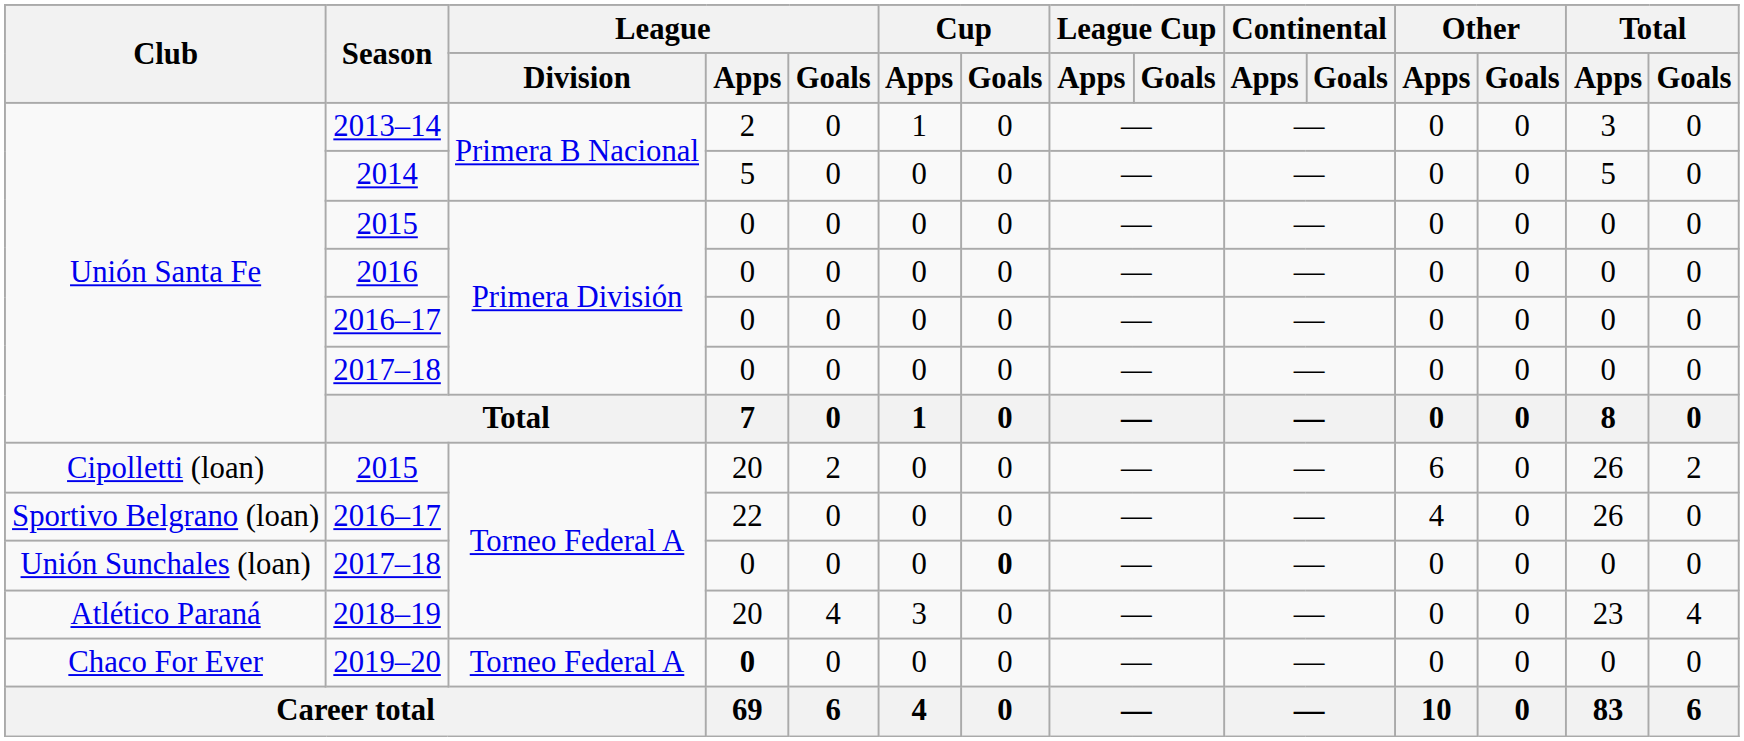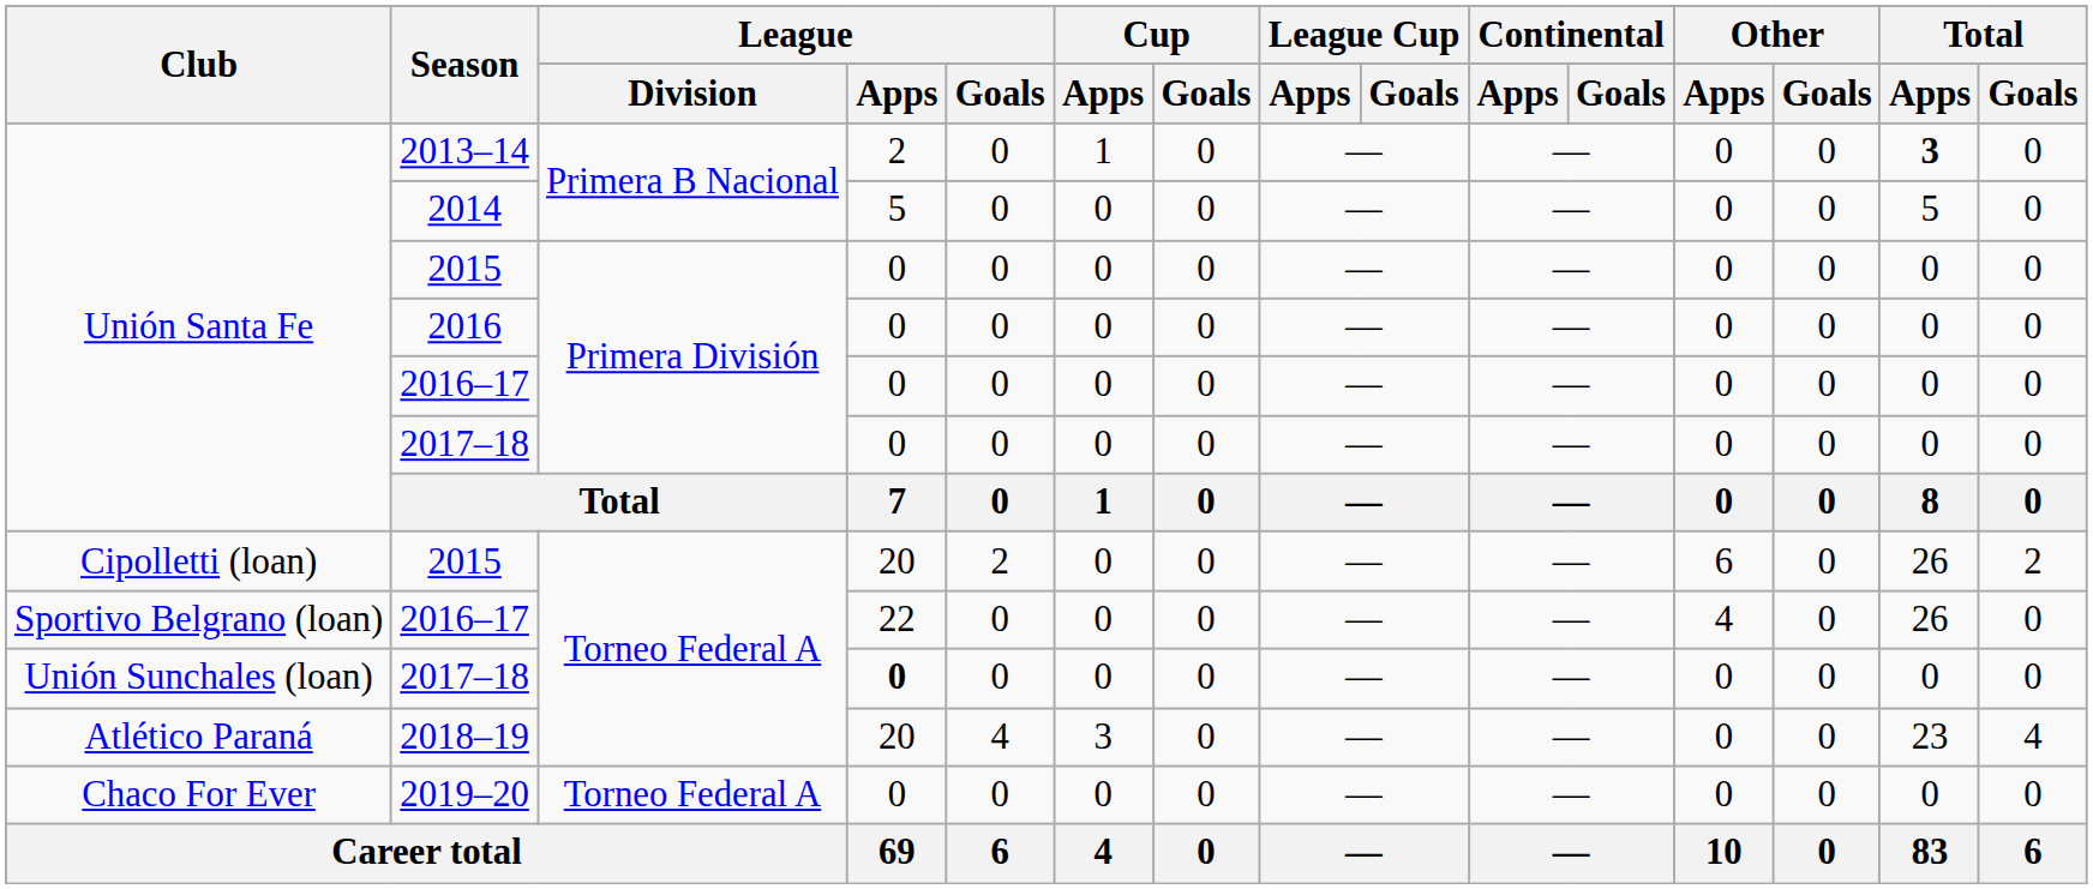2013–14 | Total / Apps: normal -> bold
Unión Sunchales (loan) / 2017–18 | League / Apps: normal -> bold
Unión Sunchales (loan) / 2017–18 | Cup / Goals: bold -> normal
2019–20 | League / Apps: bold -> normal
